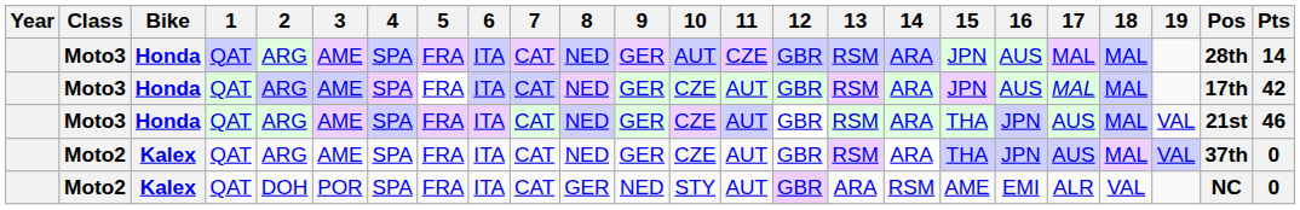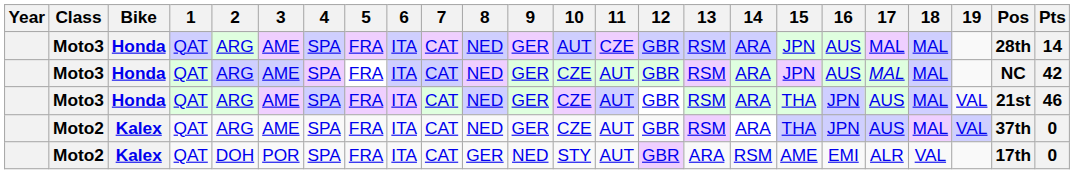row 3 | Pos: 17th -> NC
row 6 | Pos: NC -> 17th
